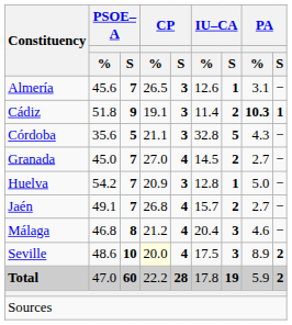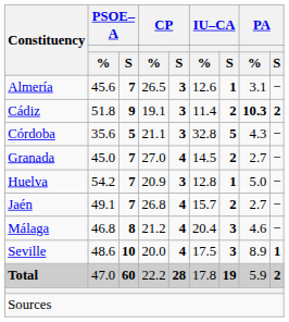Cádiz | PA / S: 1 -> 2
Seville | CP / %: lightyellow background -> no background
Seville | PA / S: 2 -> 1
